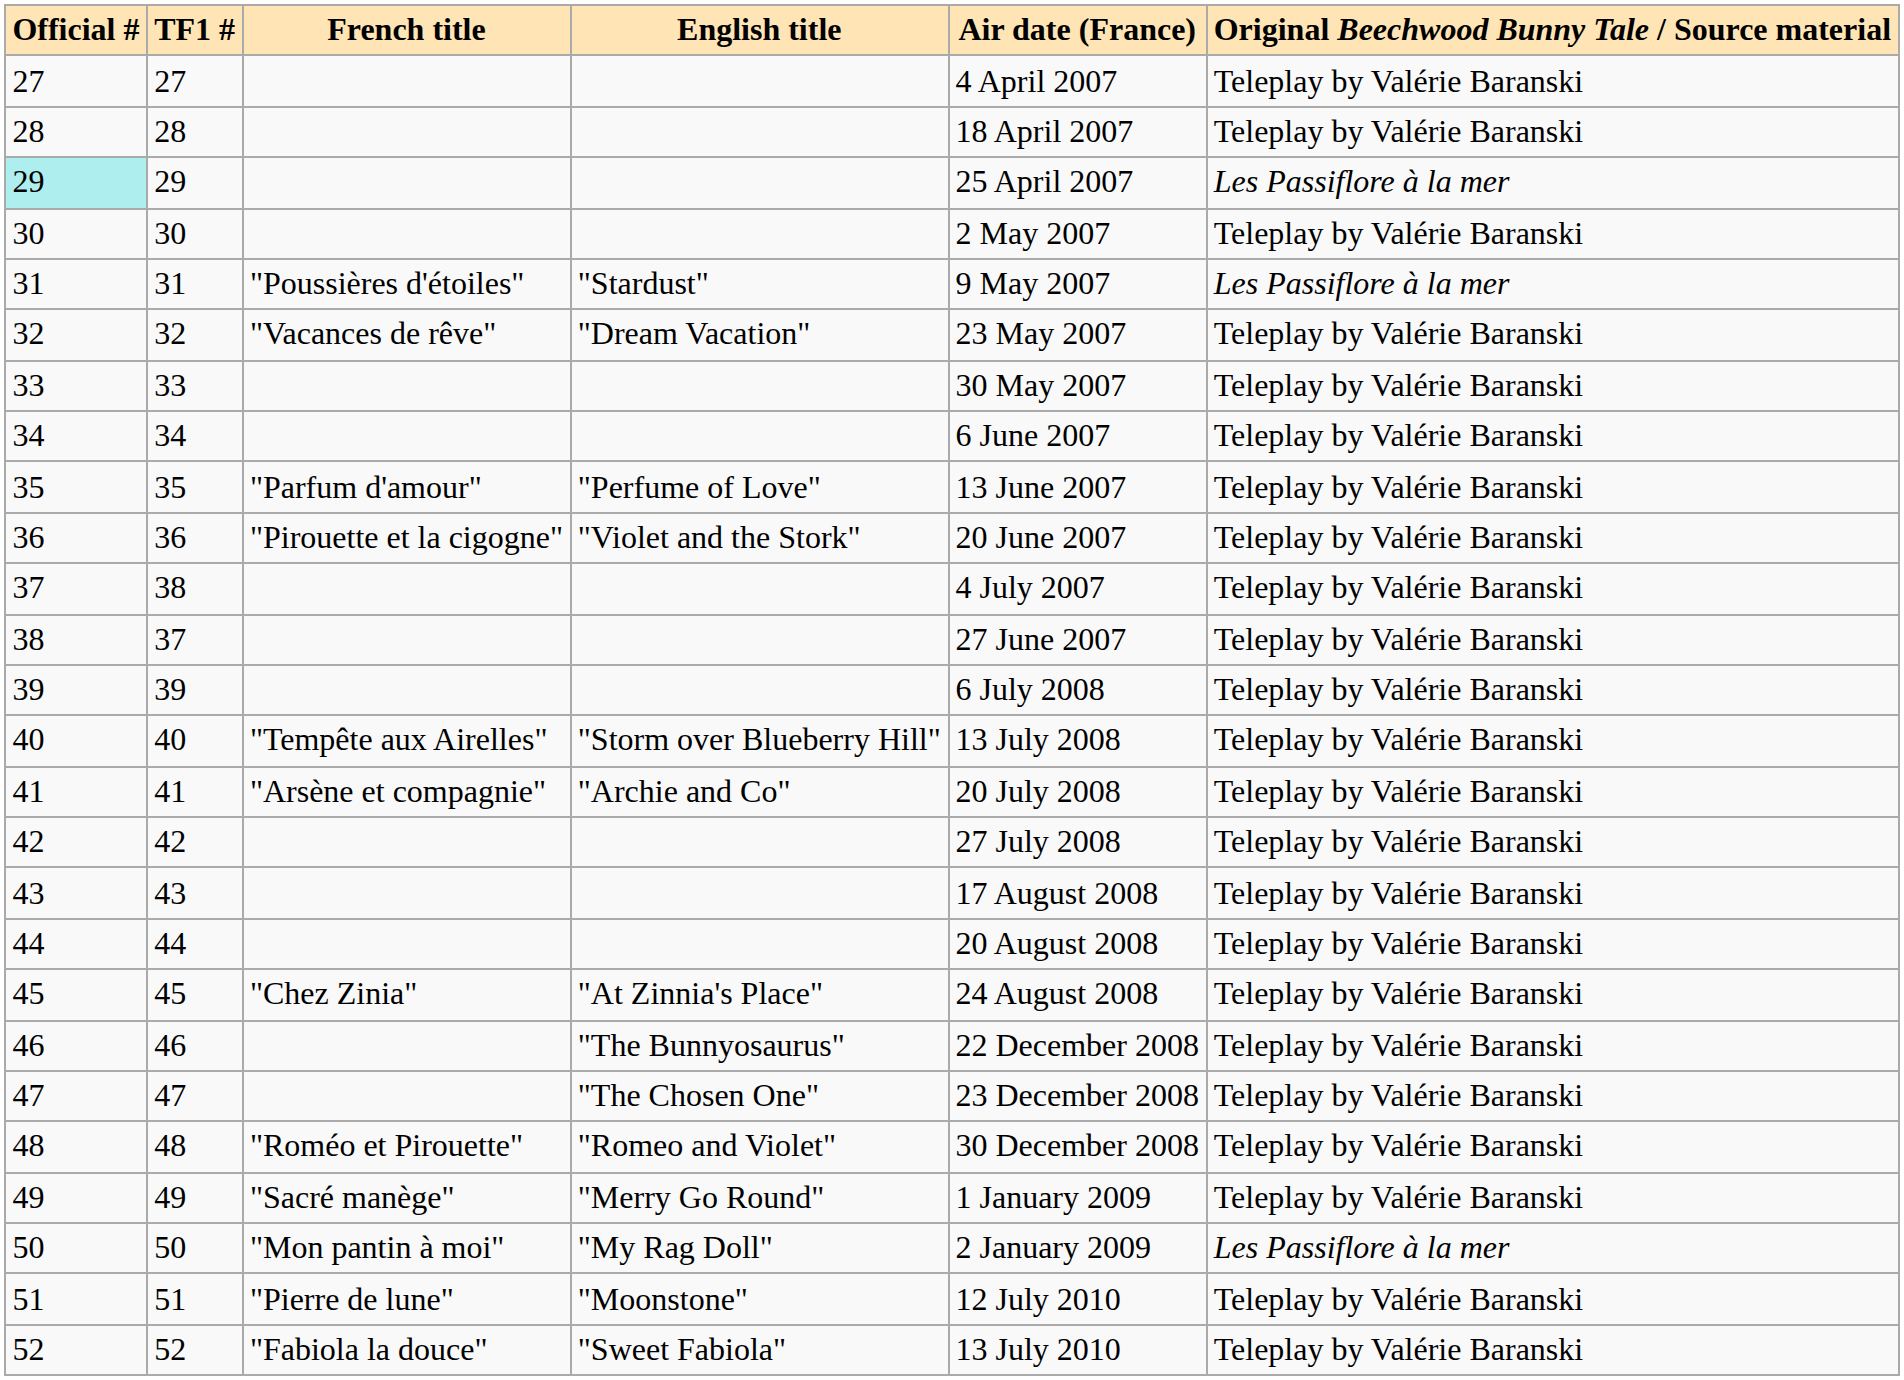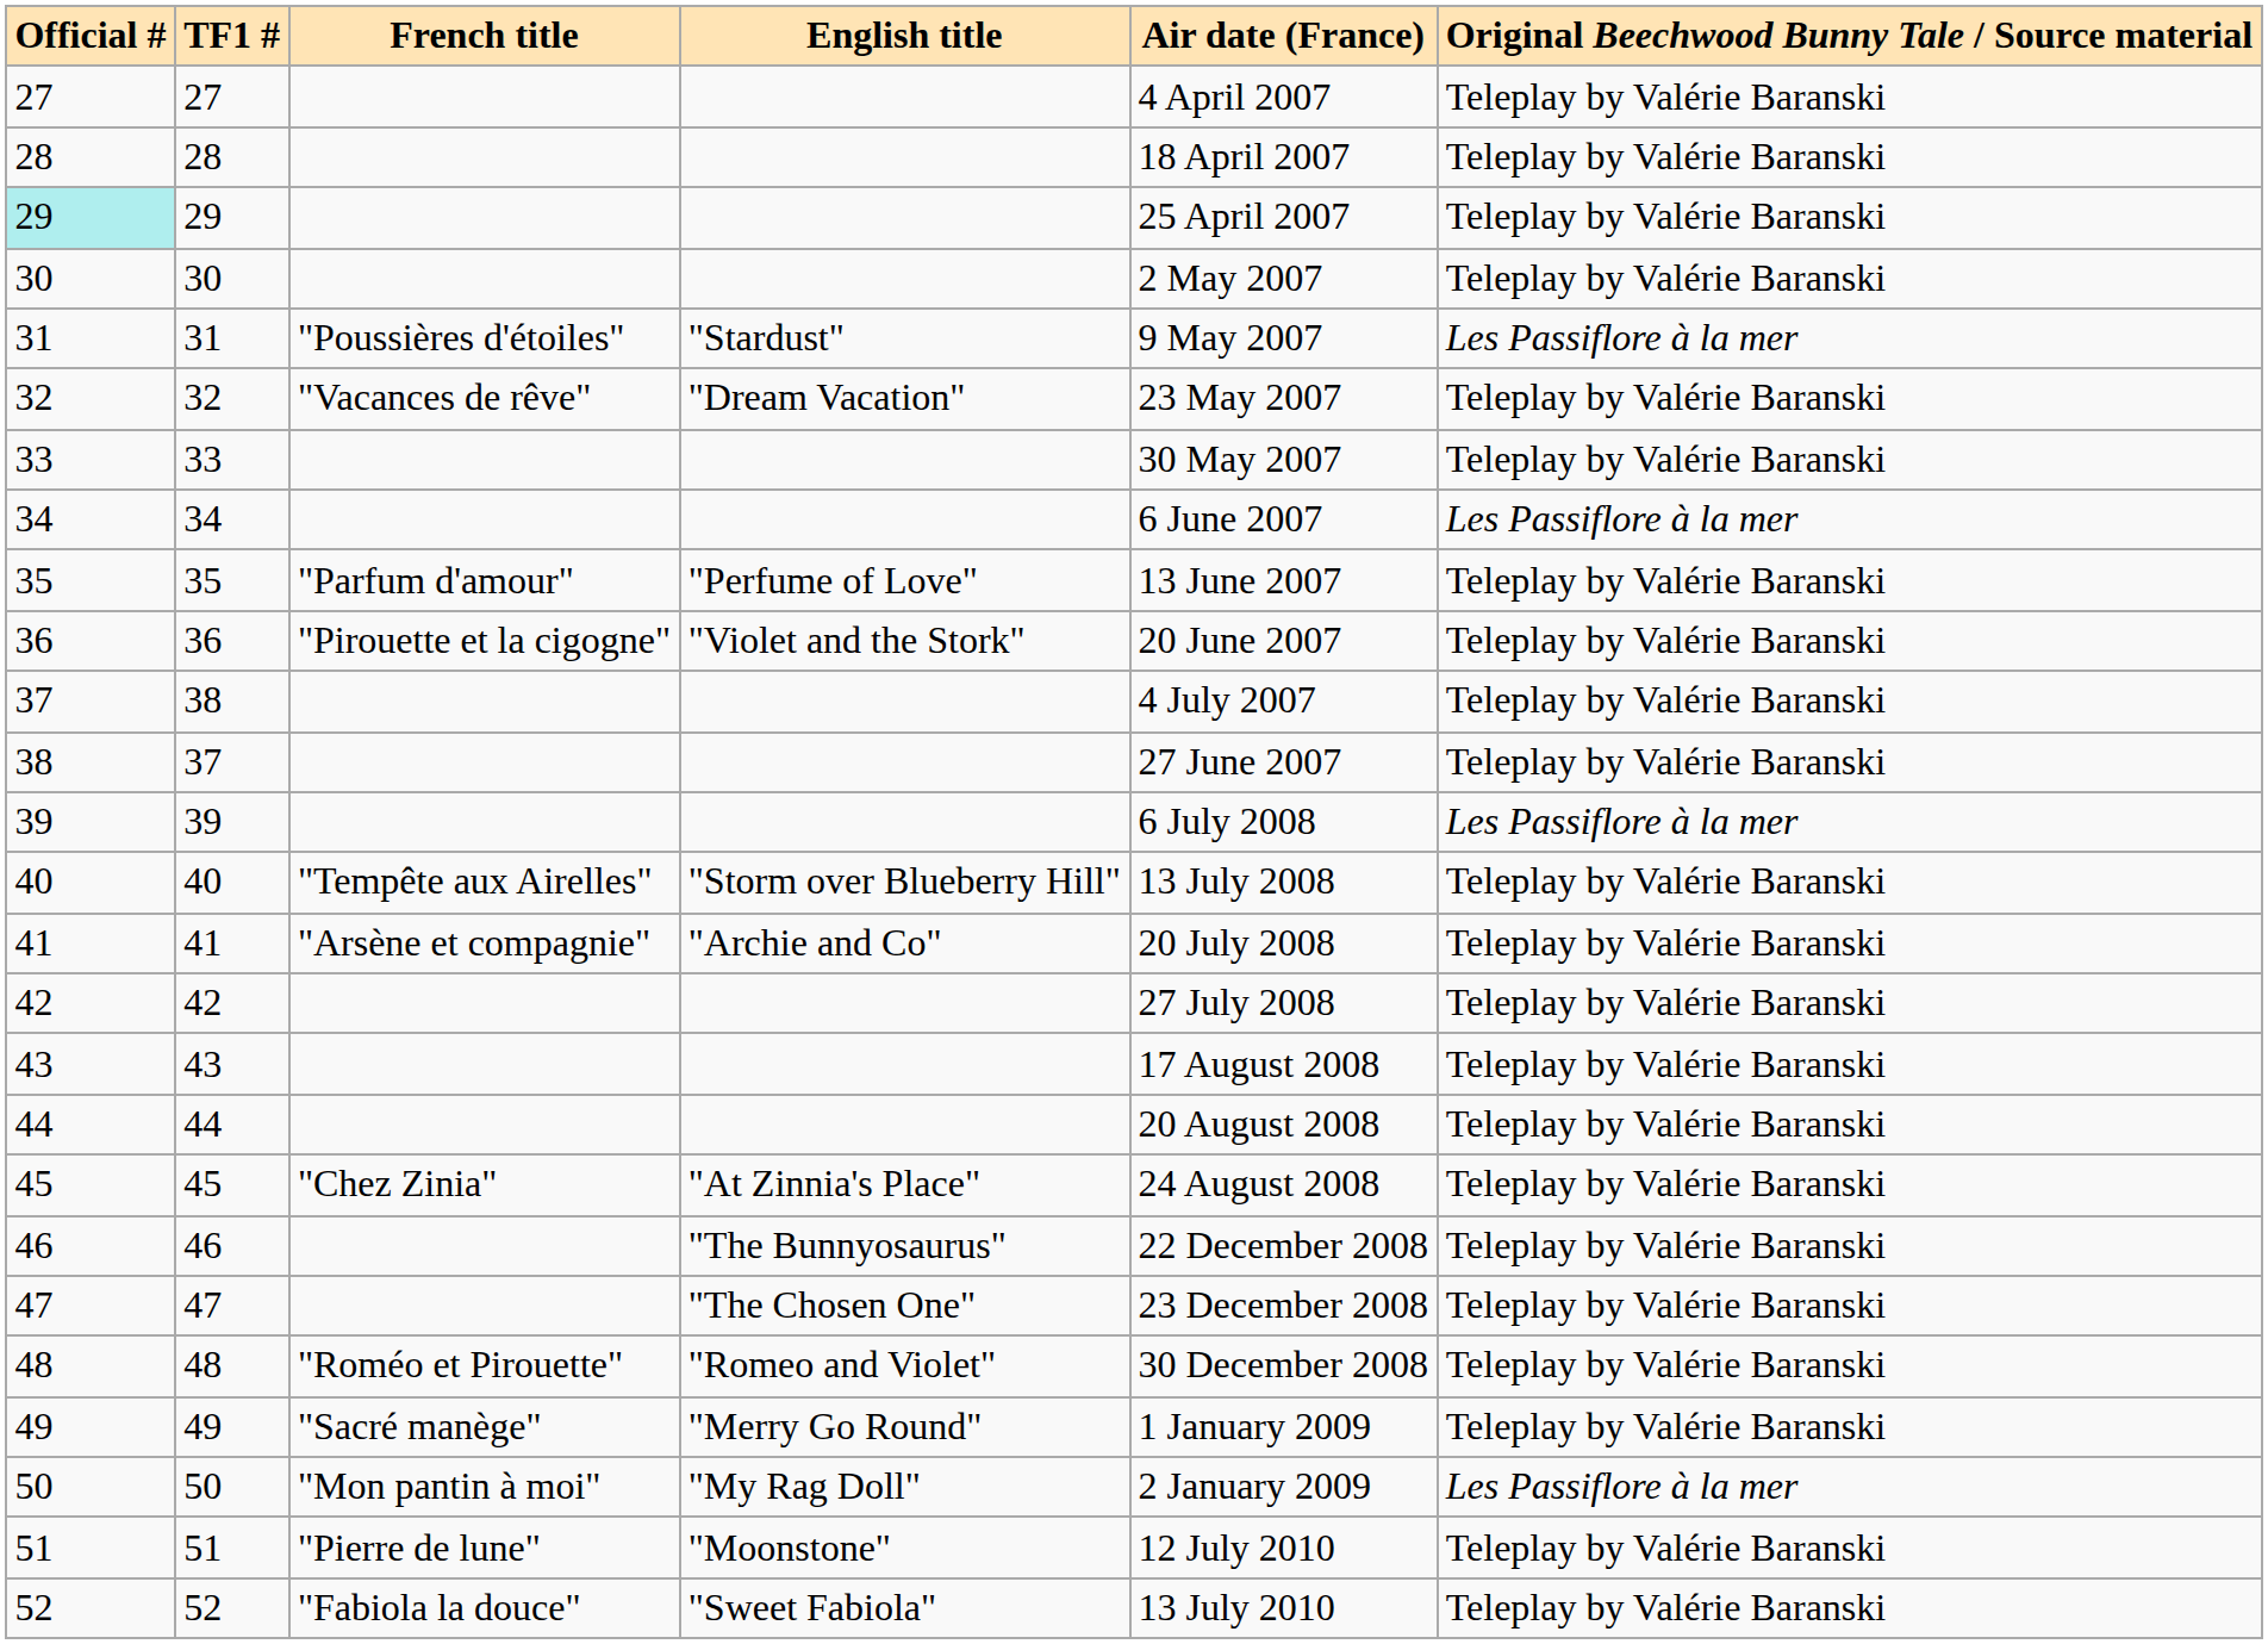row 4 | Original Beechwood Bunny Tale / Source material: Les Passiflore à la mer -> Teleplay by Valérie Baranski
row 9 | Original Beechwood Bunny Tale / Source material: Teleplay by Valérie Baranski -> Les Passiflore à la mer
row 14 | Original Beechwood Bunny Tale / Source material: Teleplay by Valérie Baranski -> Les Passiflore à la mer
